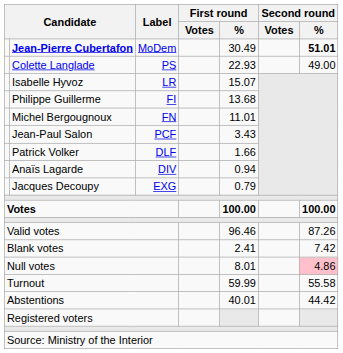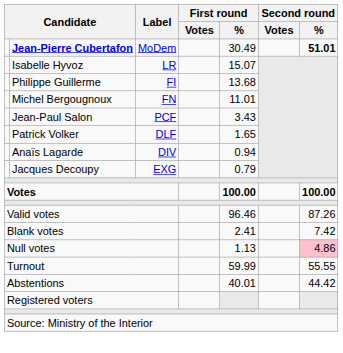- row: Colette Langlade | PS | 22.93 | 49.00
Patrick Volker | First round / %: 1.66 -> 1.65
Null votes | First round / %: 8.01 -> 1.13
Turnout | Second round / %: 55.58 -> 55.55
